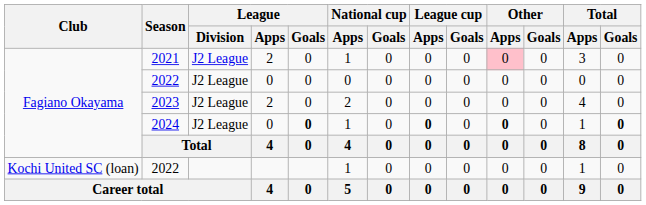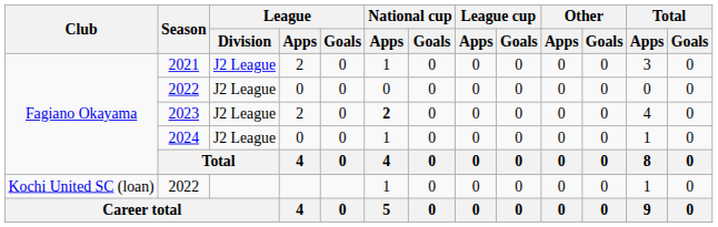2021 | Other / Apps: pink background -> no background
2023 | National cup / Apps: normal -> bold
2024 | League / Goals: bold -> normal
2024 | League cup / Apps: bold -> normal
2024 | Other / Apps: bold -> normal
2024 | Total / Goals: bold -> normal
